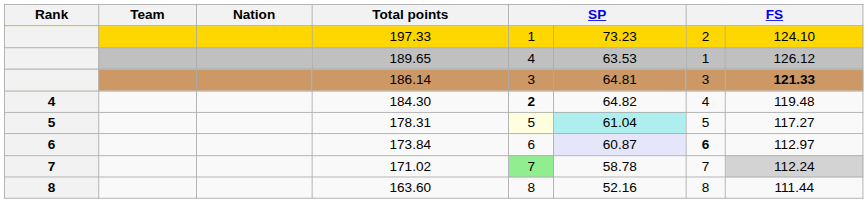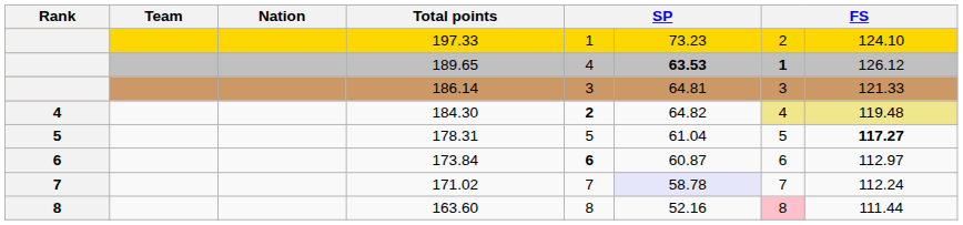189.65 | column 6: normal -> bold
189.65 | column 7: normal -> bold
186.14 | column 8: bold -> normal
184.30 | column 7: no background -> khaki background
184.30 | column 8: no background -> khaki background
178.31 | column 5: lightyellow background -> no background
178.31 | column 6: paleturquoise background -> no background
178.31 | column 8: normal -> bold
173.84 | column 5: normal -> bold
173.84 | column 6: lavender background -> no background
173.84 | column 7: bold -> normal
171.02 | column 5: lightgreen background -> no background
171.02 | column 6: no background -> lavender background
171.02 | column 8: lightgrey background -> no background
163.60 | column 7: no background -> pink background
